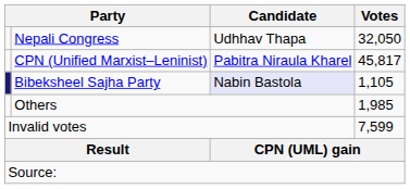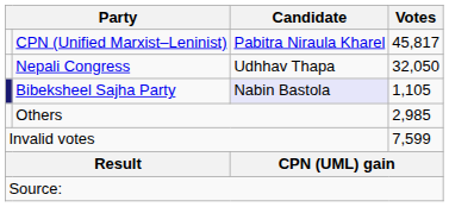rows swapped: CPN (Unified Marxist–Leninist) <-> Nepali Congress
Others | Votes: 1,985 -> 2,985
